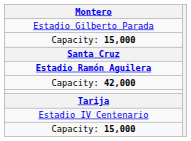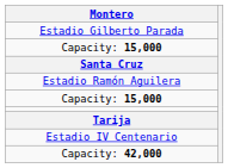row 5 | Montero: bold -> normal
row 6 | Montero: Capacity: 42,000 -> Capacity: 15,000
row 10 | Montero: Capacity: 15,000 -> Capacity: 42,000
